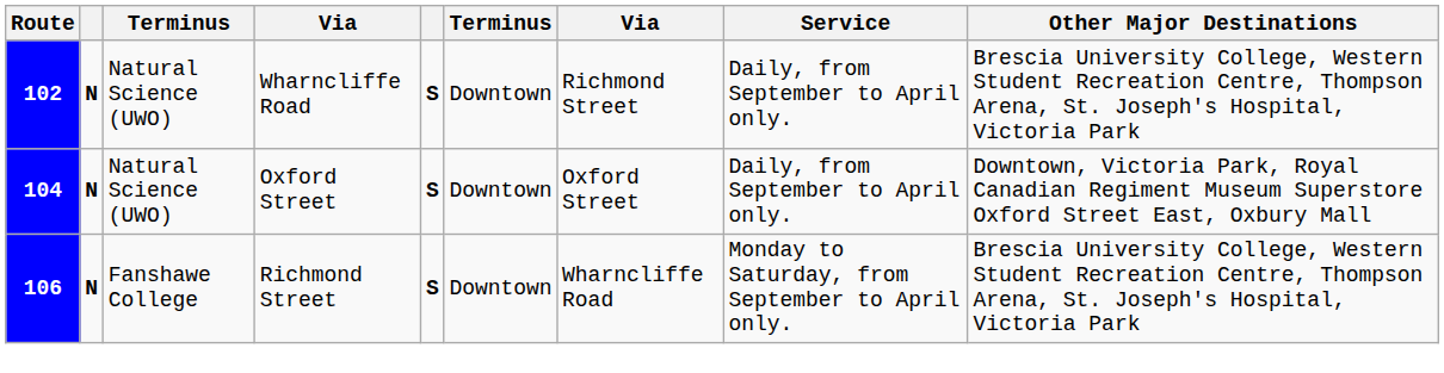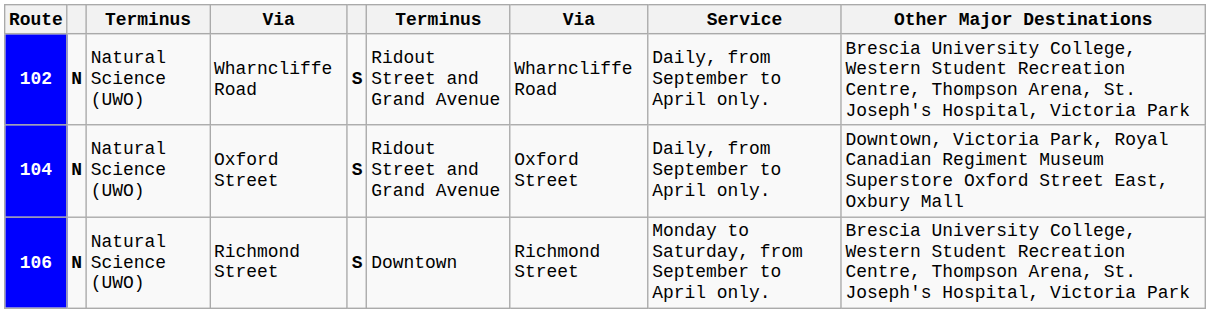row 2 | column 6: Downtown -> Ridout Street and Grand Avenue
row 2 | column 7: Richmond Street -> Wharncliffe Road
row 3 | column 6: Downtown -> Ridout Street and Grand Avenue
row 4 | column 3: Fanshawe College -> Natural Science (UWO)
row 4 | column 7: Wharncliffe Road -> Richmond Street
